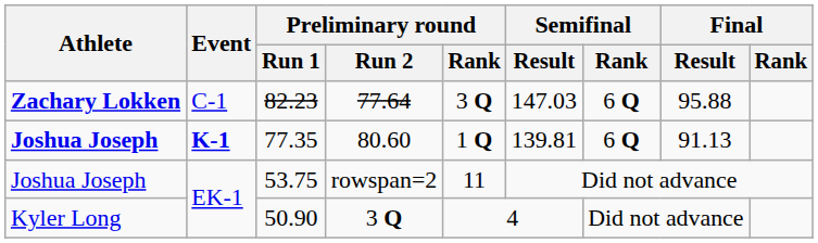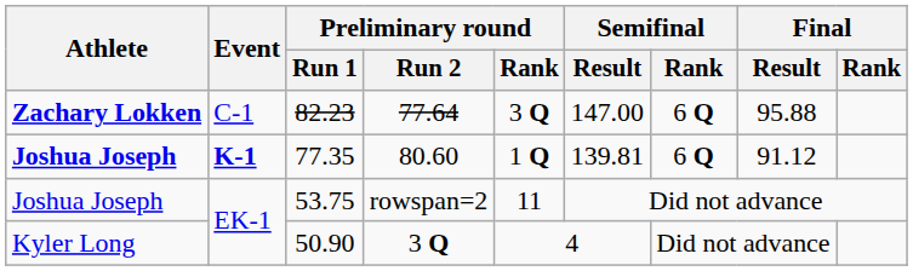82.23 | Semifinal / Result: 147.03 -> 147.00
77.35 | Final / Result: 91.13 -> 91.12
